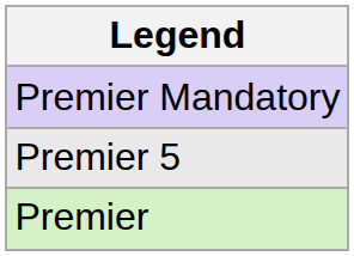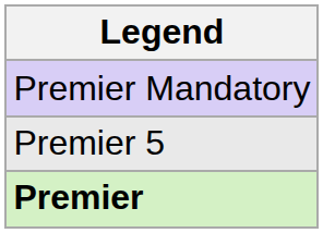row 4 | column 1: normal -> bold
